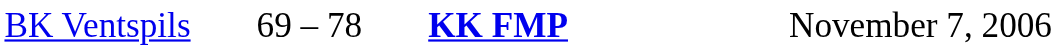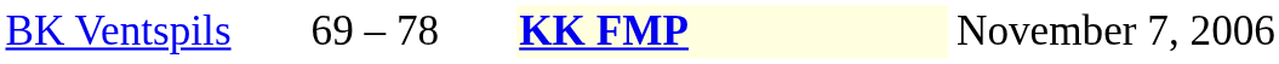BK Ventspils | column 3: no background -> lightyellow background
